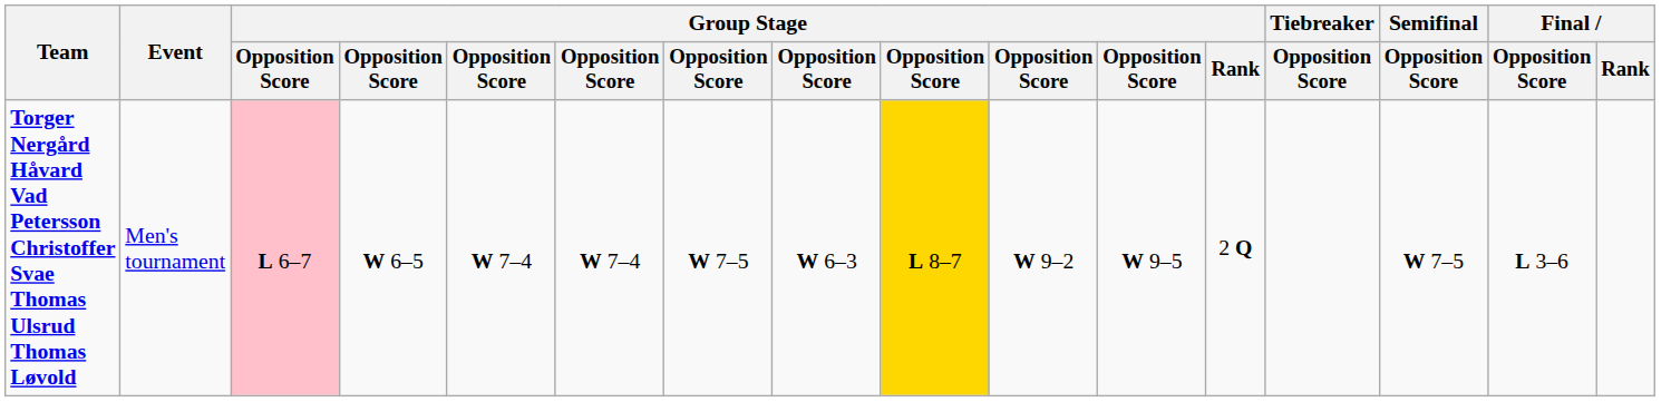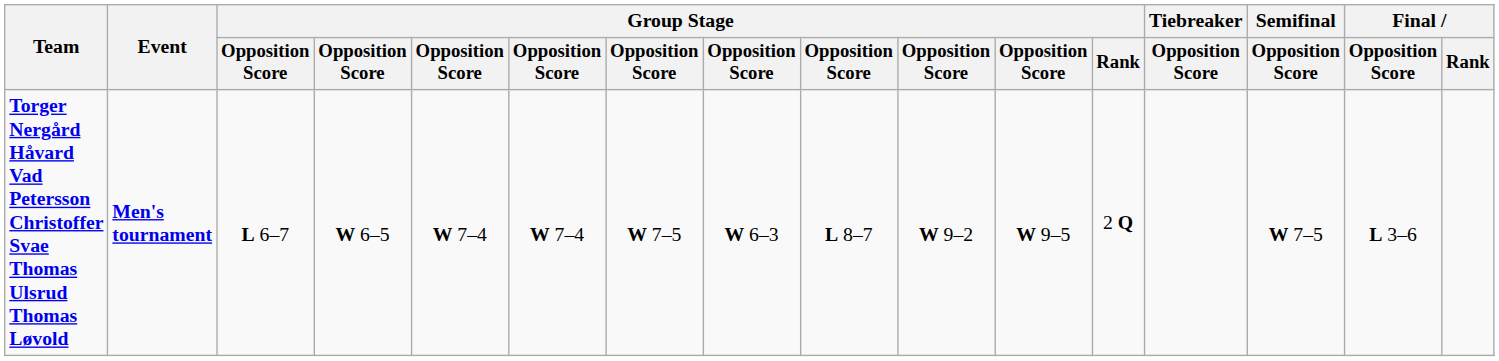row 3 | Event: normal -> bold
row 3 | column 3: pink background -> no background
row 3 | column 9: gold background -> no background
